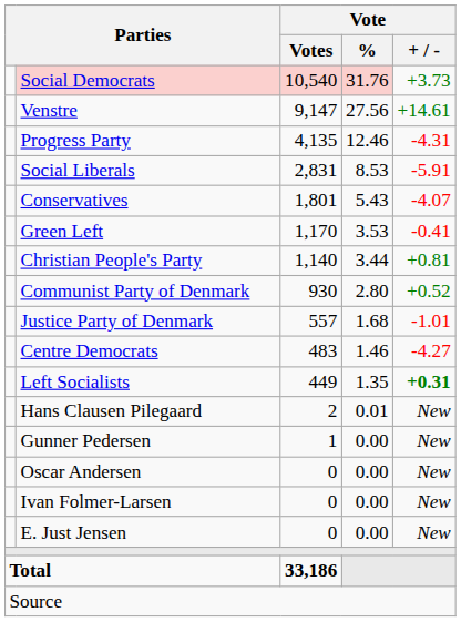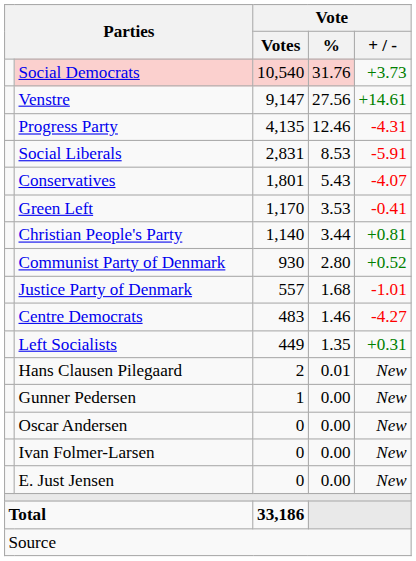Left Socialists | Vote / + / -: bold -> normal
